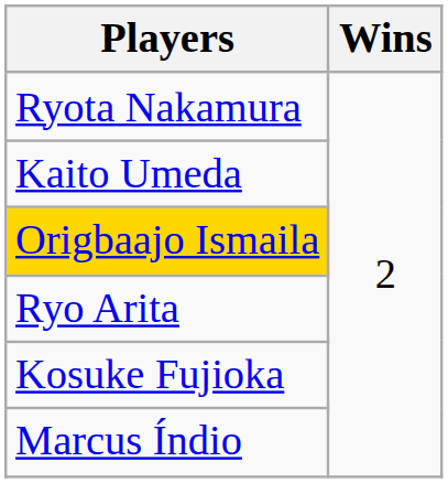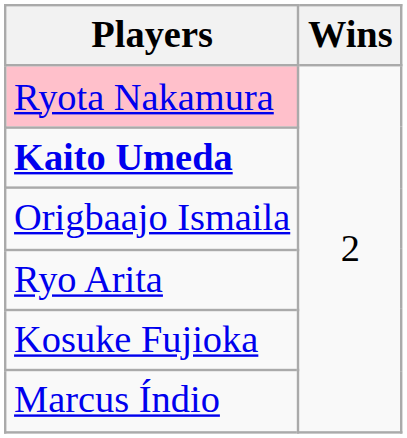Ryota Nakamura | Players: no background -> pink background
Kaito Umeda | Players: normal -> bold
Origbaajo Ismaila | Players: gold background -> no background
